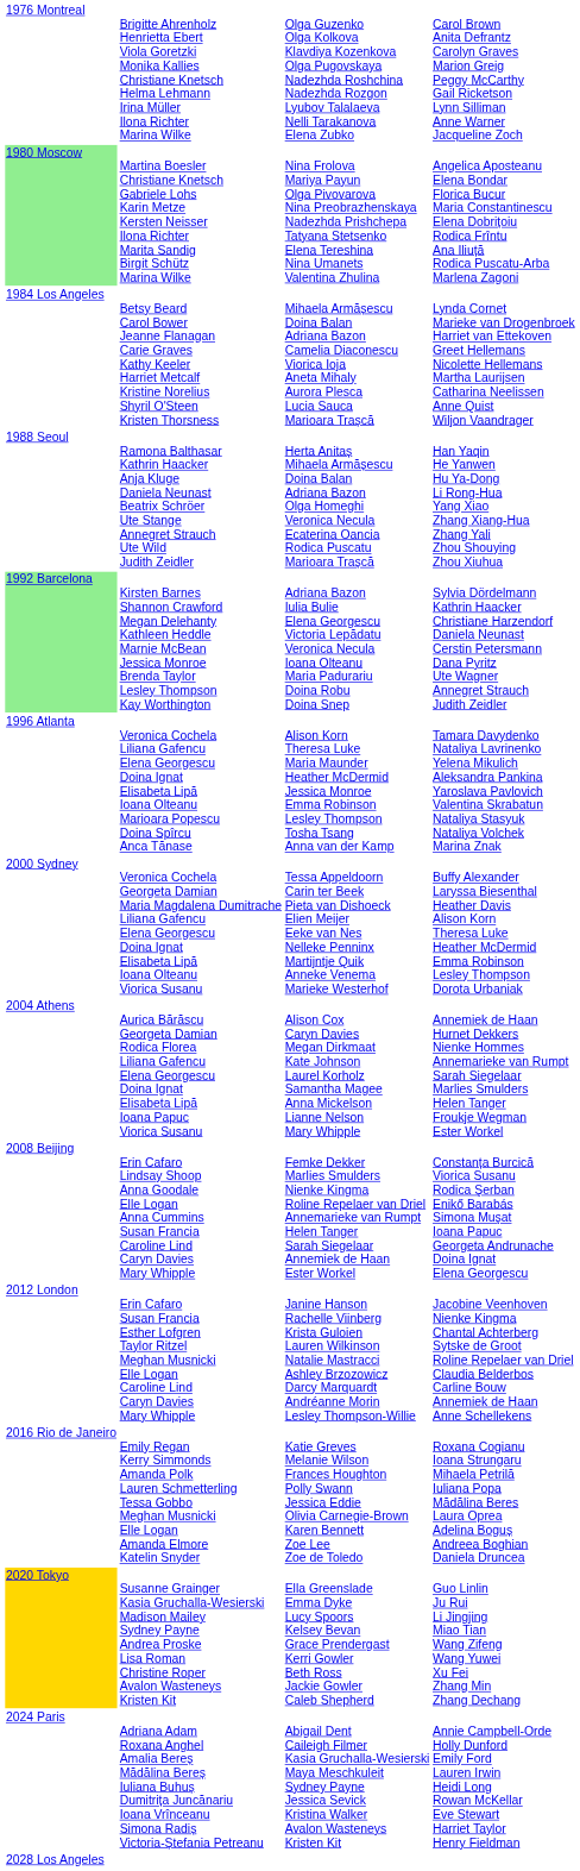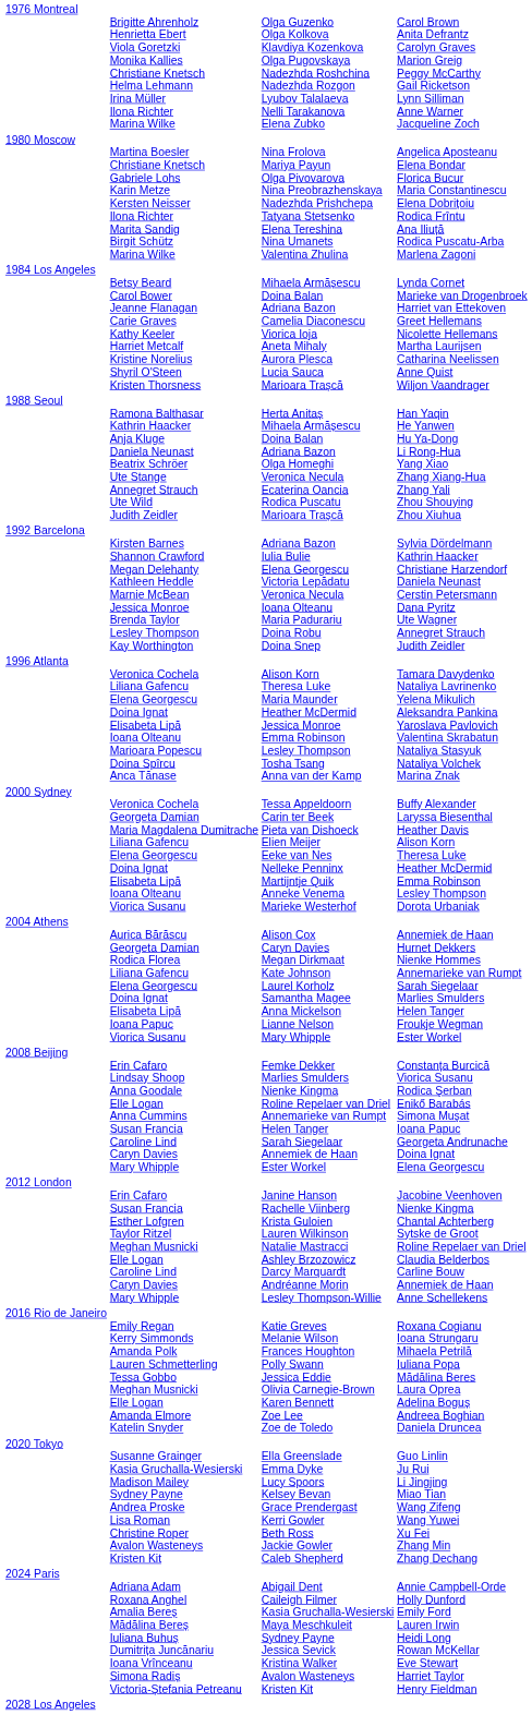1980 Moscow | column 1: lightgreen background -> no background
1992 Barcelona | column 1: lightgreen background -> no background
2020 Tokyo | column 1: gold background -> no background
